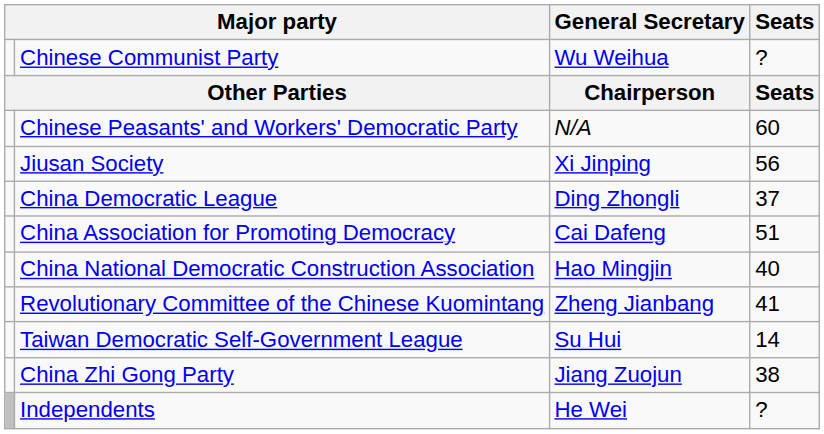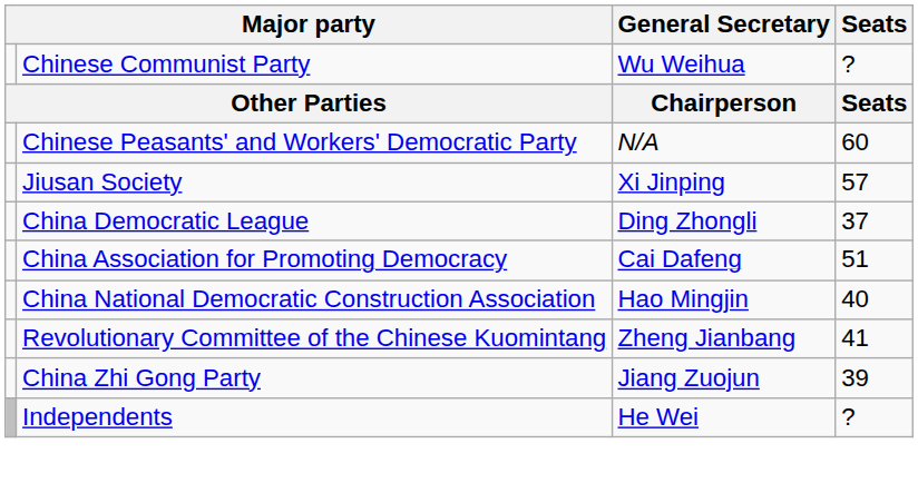Jiusan Society | Seats: 56 -> 57
- row: Taiwan Democratic Self-Government League | Su Hui | 14
China Zhi Gong Party | Seats: 38 -> 39
